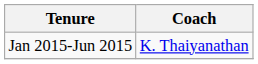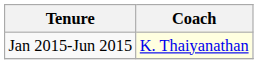Jan 2015-Jun 2015 | Coach: no background -> lightyellow background
